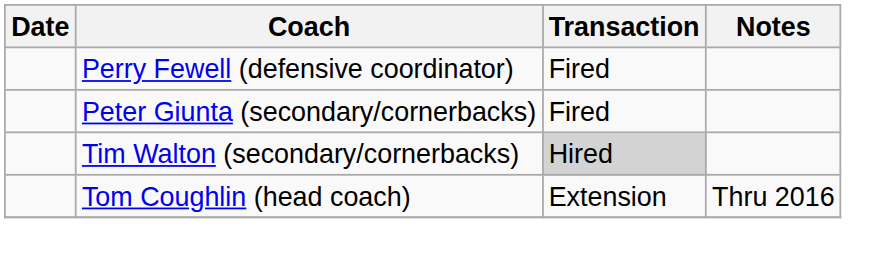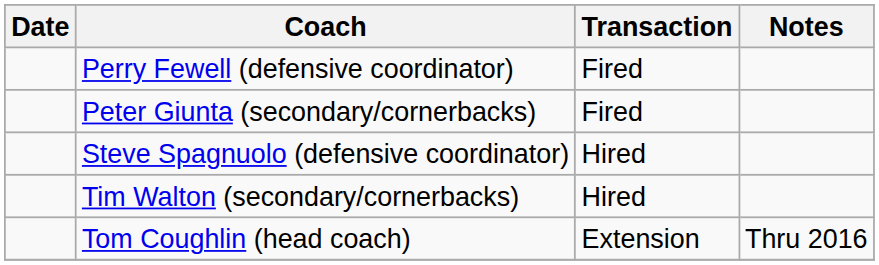+ row: Steve Spagnuolo (defensive coordinator) | Hired
Tim Walton (secondary/cornerbacks) | Transaction: lightgrey background -> no background
